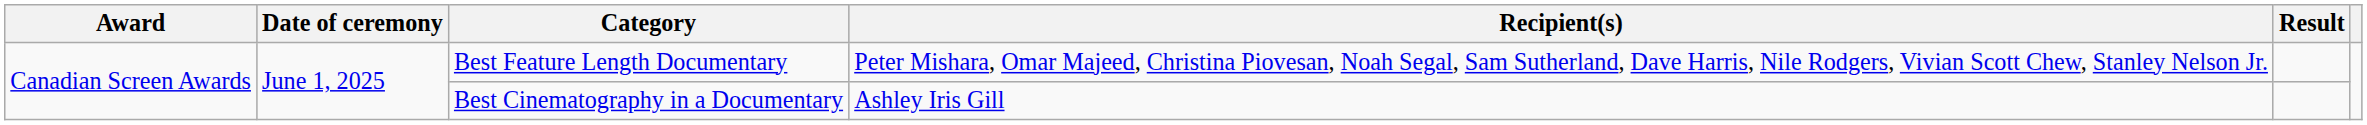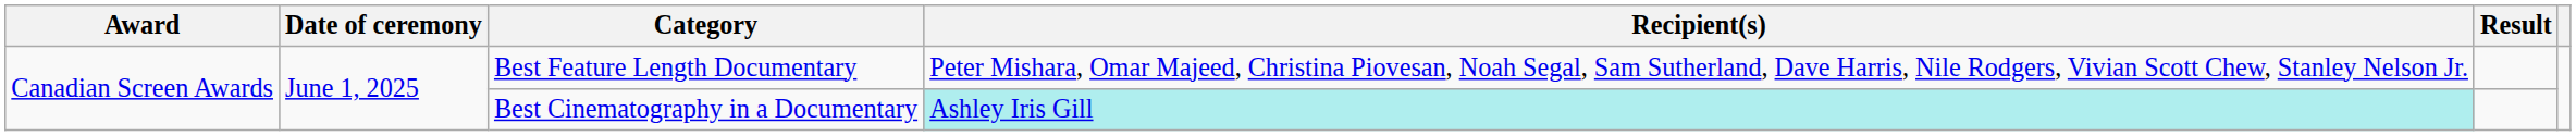Best Cinematography in a Documentary | Recipient(s): no background -> paleturquoise background
